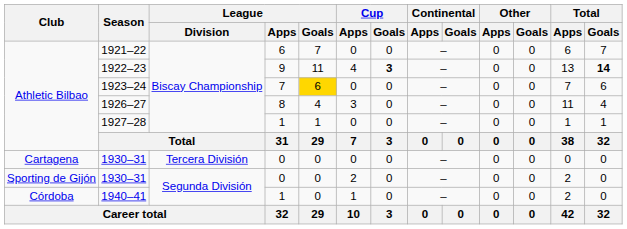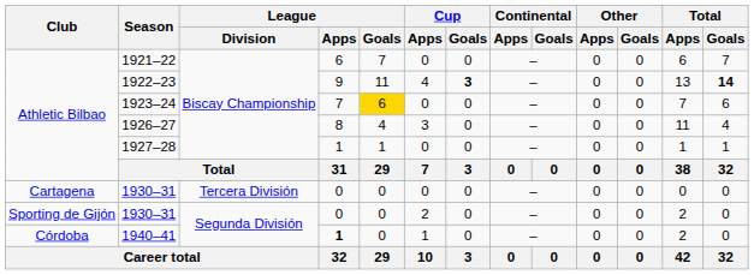1940–41 | League / Apps: normal -> bold
